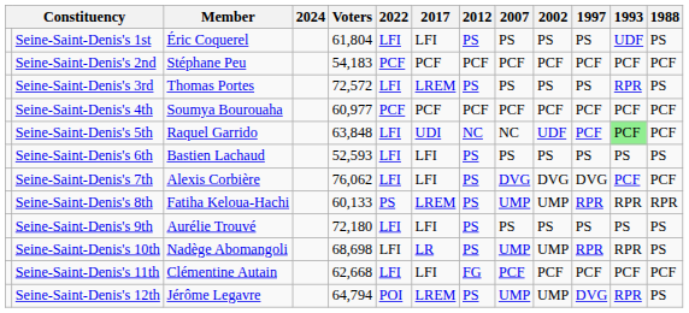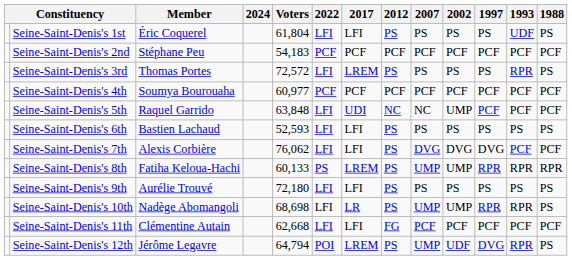Seine-Saint-Denis's 5th | 2002: UDF -> UMP
Seine-Saint-Denis's 5th | 1993: lightgreen background -> no background
Seine-Saint-Denis's 12th | 2002: UMP -> UDF
